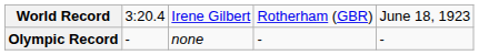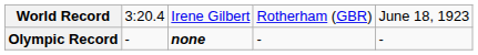Olympic Record | column 3: normal -> bold
